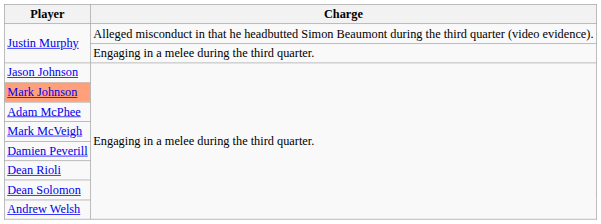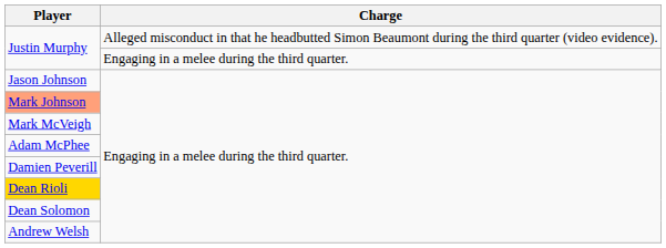row 6 | Player: Adam McPhee -> Mark McVeigh
row 7 | Player: Mark McVeigh -> Adam McPhee
row 9 | Player: no background -> gold background
